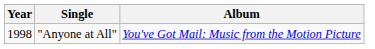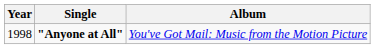row 2 | Single: normal -> bold
